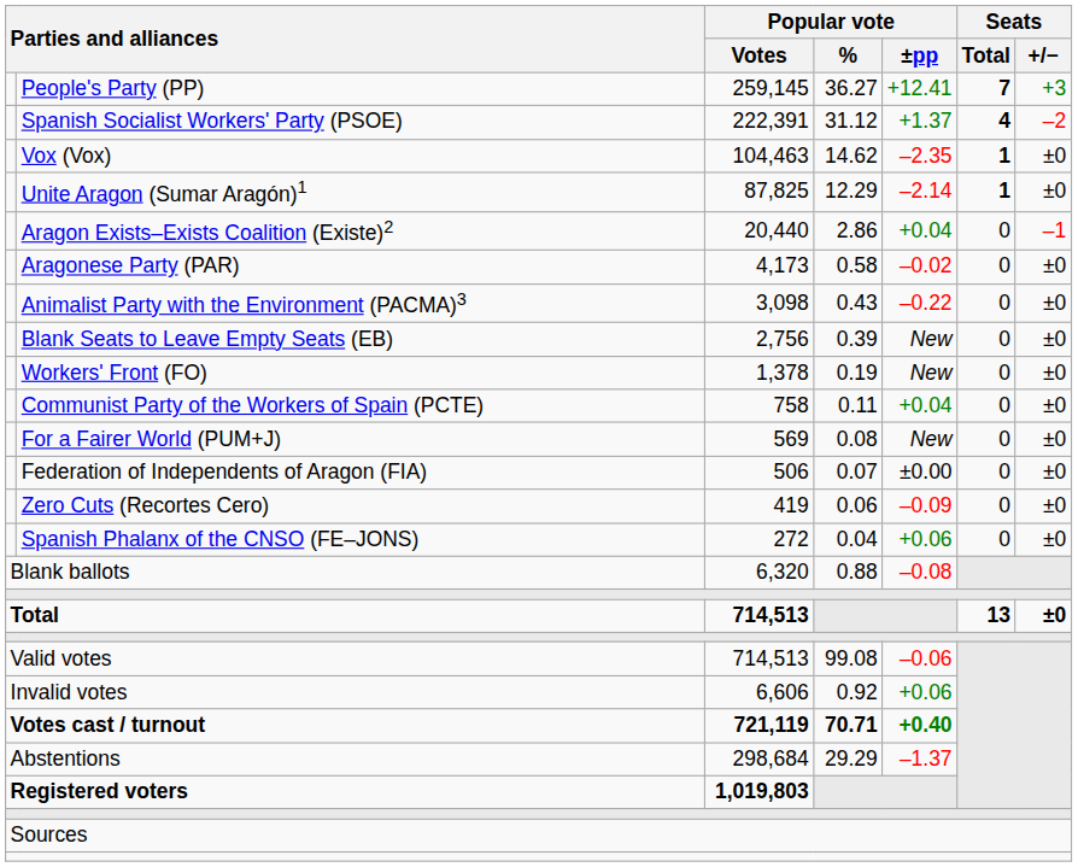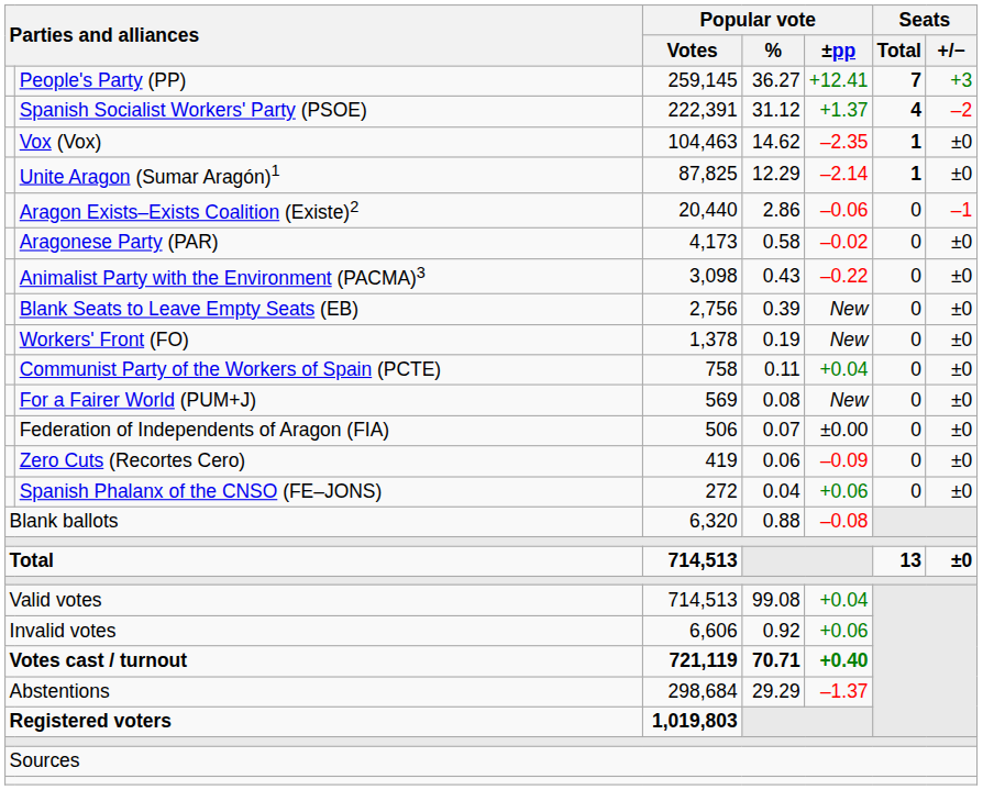Aragon Exists–Exists Coalition (Existe)2 | Popular vote / ±pp: +0.04 -> –0.06
Valid votes | Popular vote / ±pp: –0.06 -> +0.04
